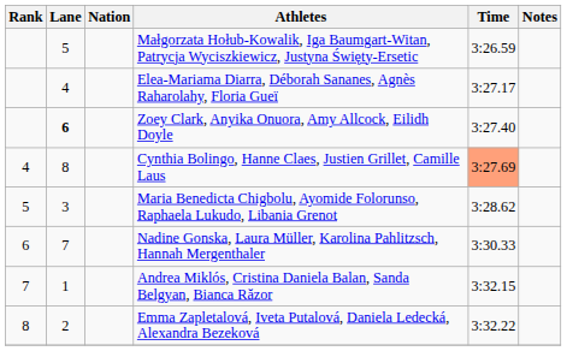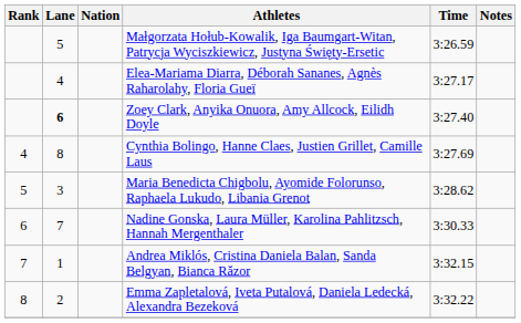Cynthia Bolingo, Hanne Claes, Justien Grillet, Camille Laus | Time: lightsalmon background -> no background
